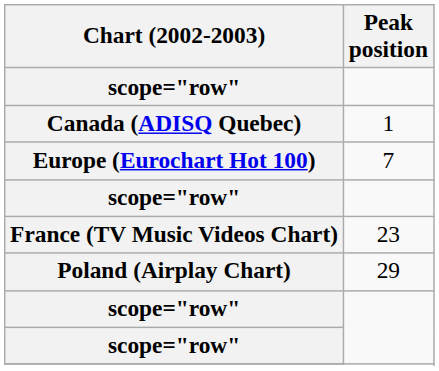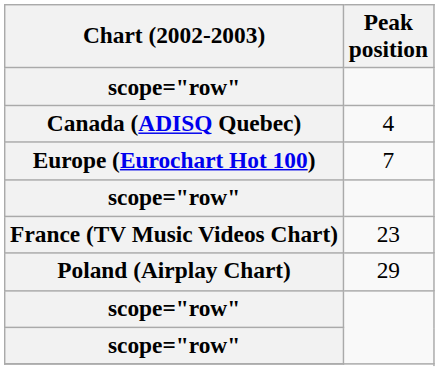Canada (ADISQ Quebec) | Peak position: 1 -> 4
